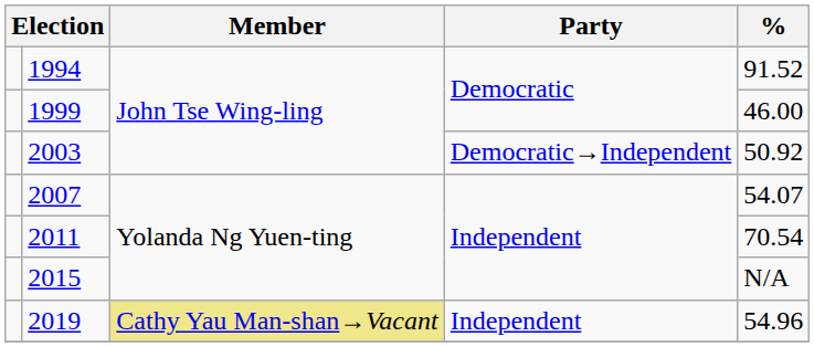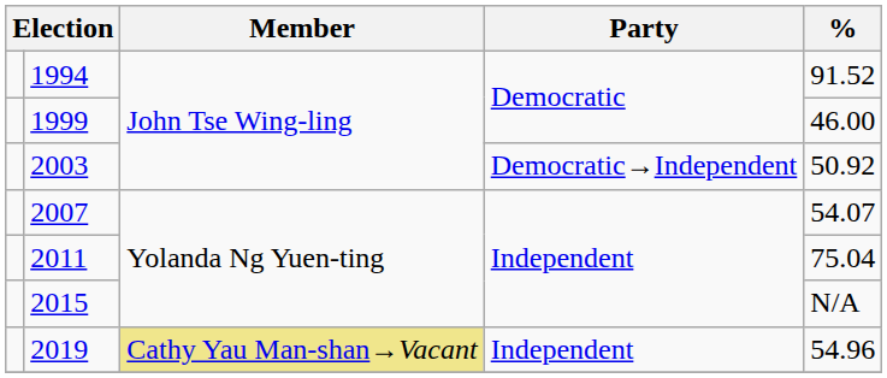2011 | %: 70.54 -> 75.04
